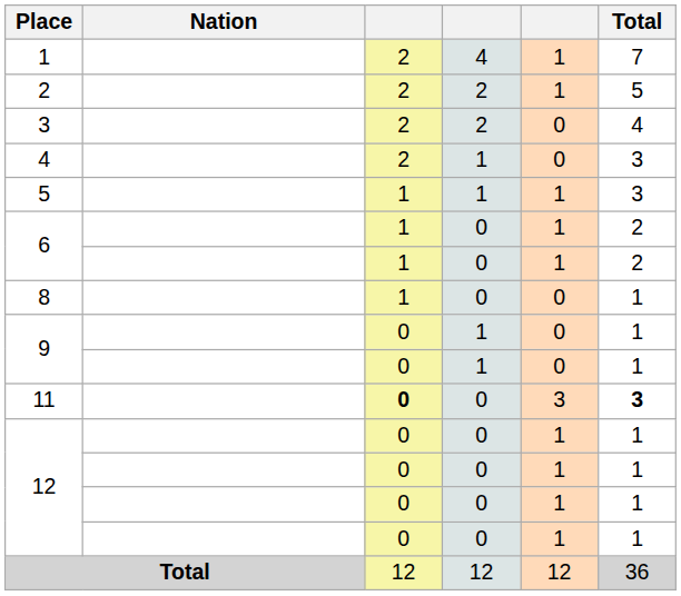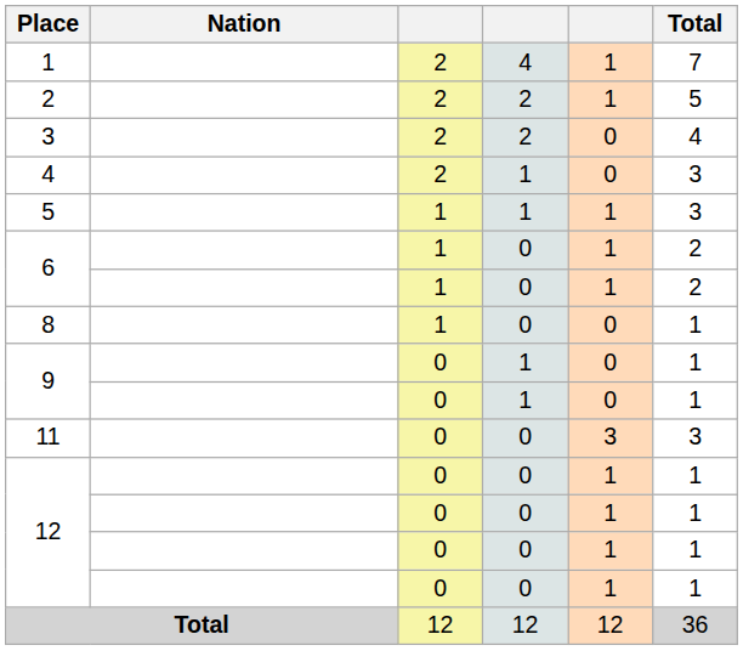11 | column 3: bold -> normal
11 | Total: bold -> normal
